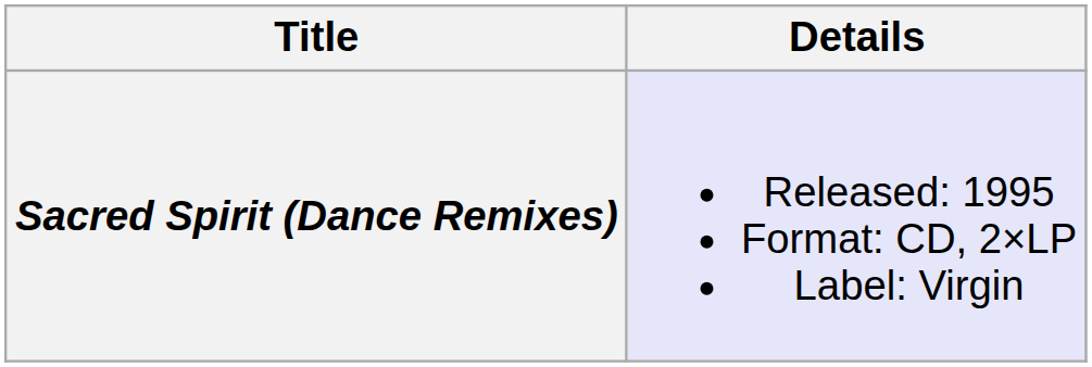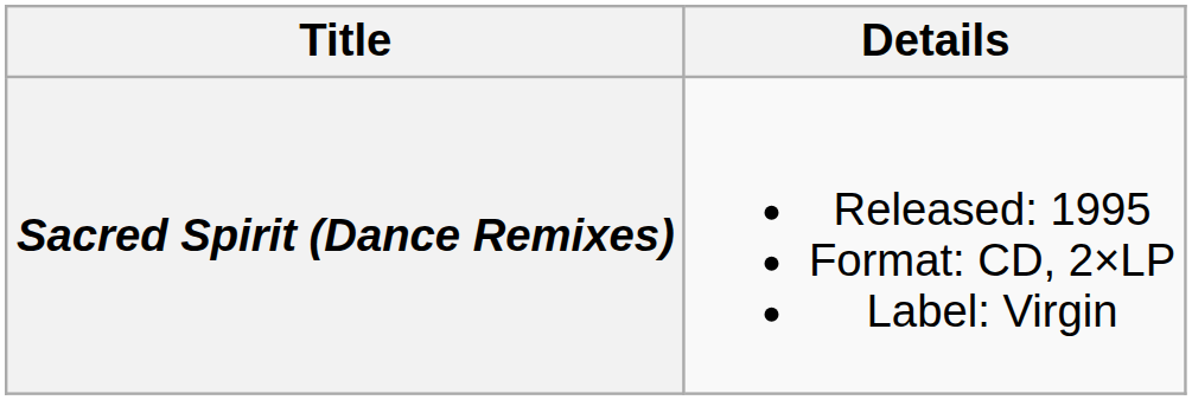Sacred Spirit (Dance Remixes) | Details: lavender background -> no background
